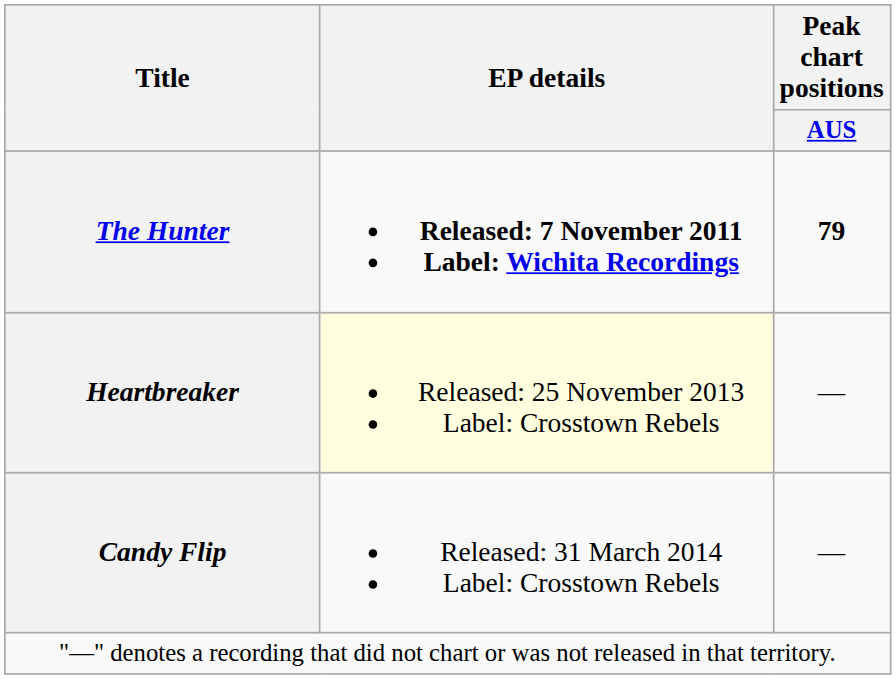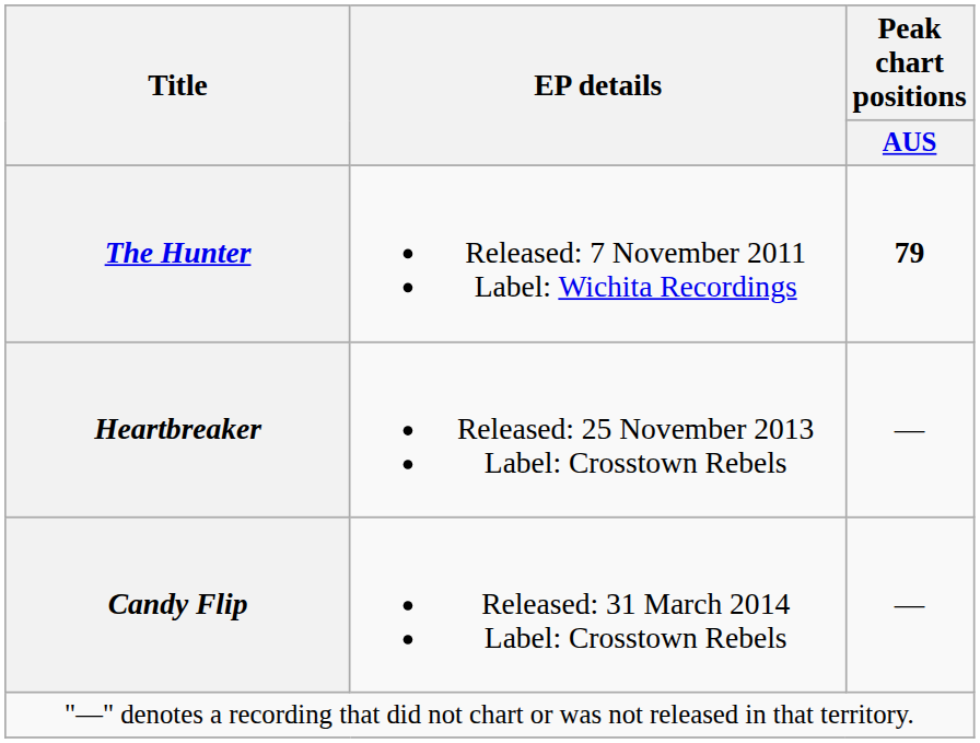The Hunter | EP details: bold -> normal
Heartbreaker | EP details: lightyellow background -> no background
